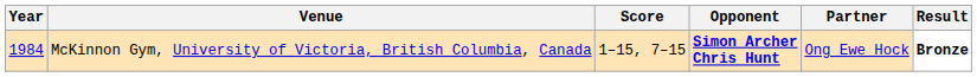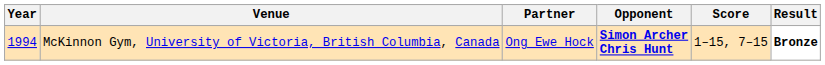columns swapped: Partner <-> Score
row 2 | Year: 1984 -> 1994
